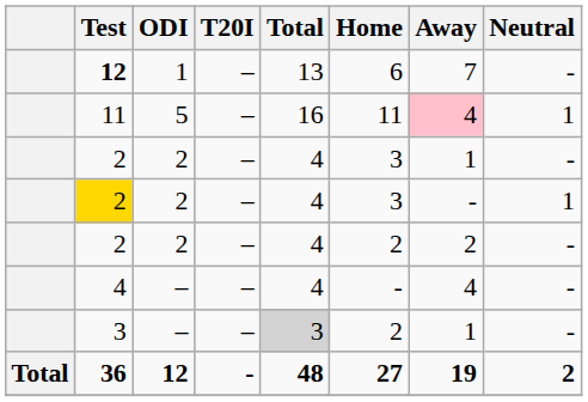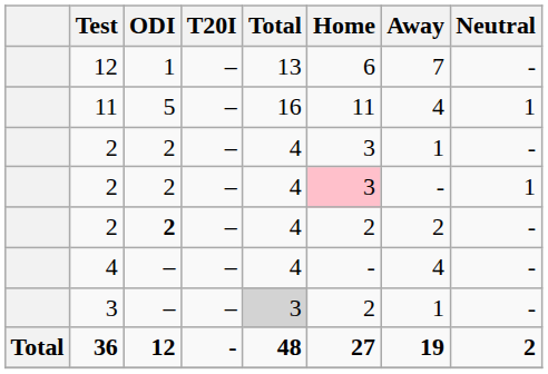row 2 | Test: bold -> normal
row 3 | Away: pink background -> no background
row 5 | Test: gold background -> no background
row 5 | Home: no background -> pink background
row 6 | ODI: normal -> bold
